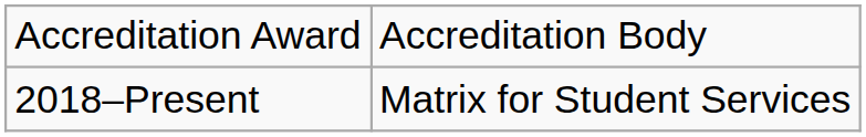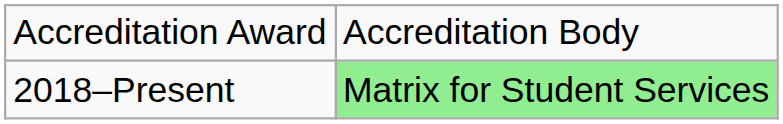2018–Present | column 2: no background -> lightgreen background
